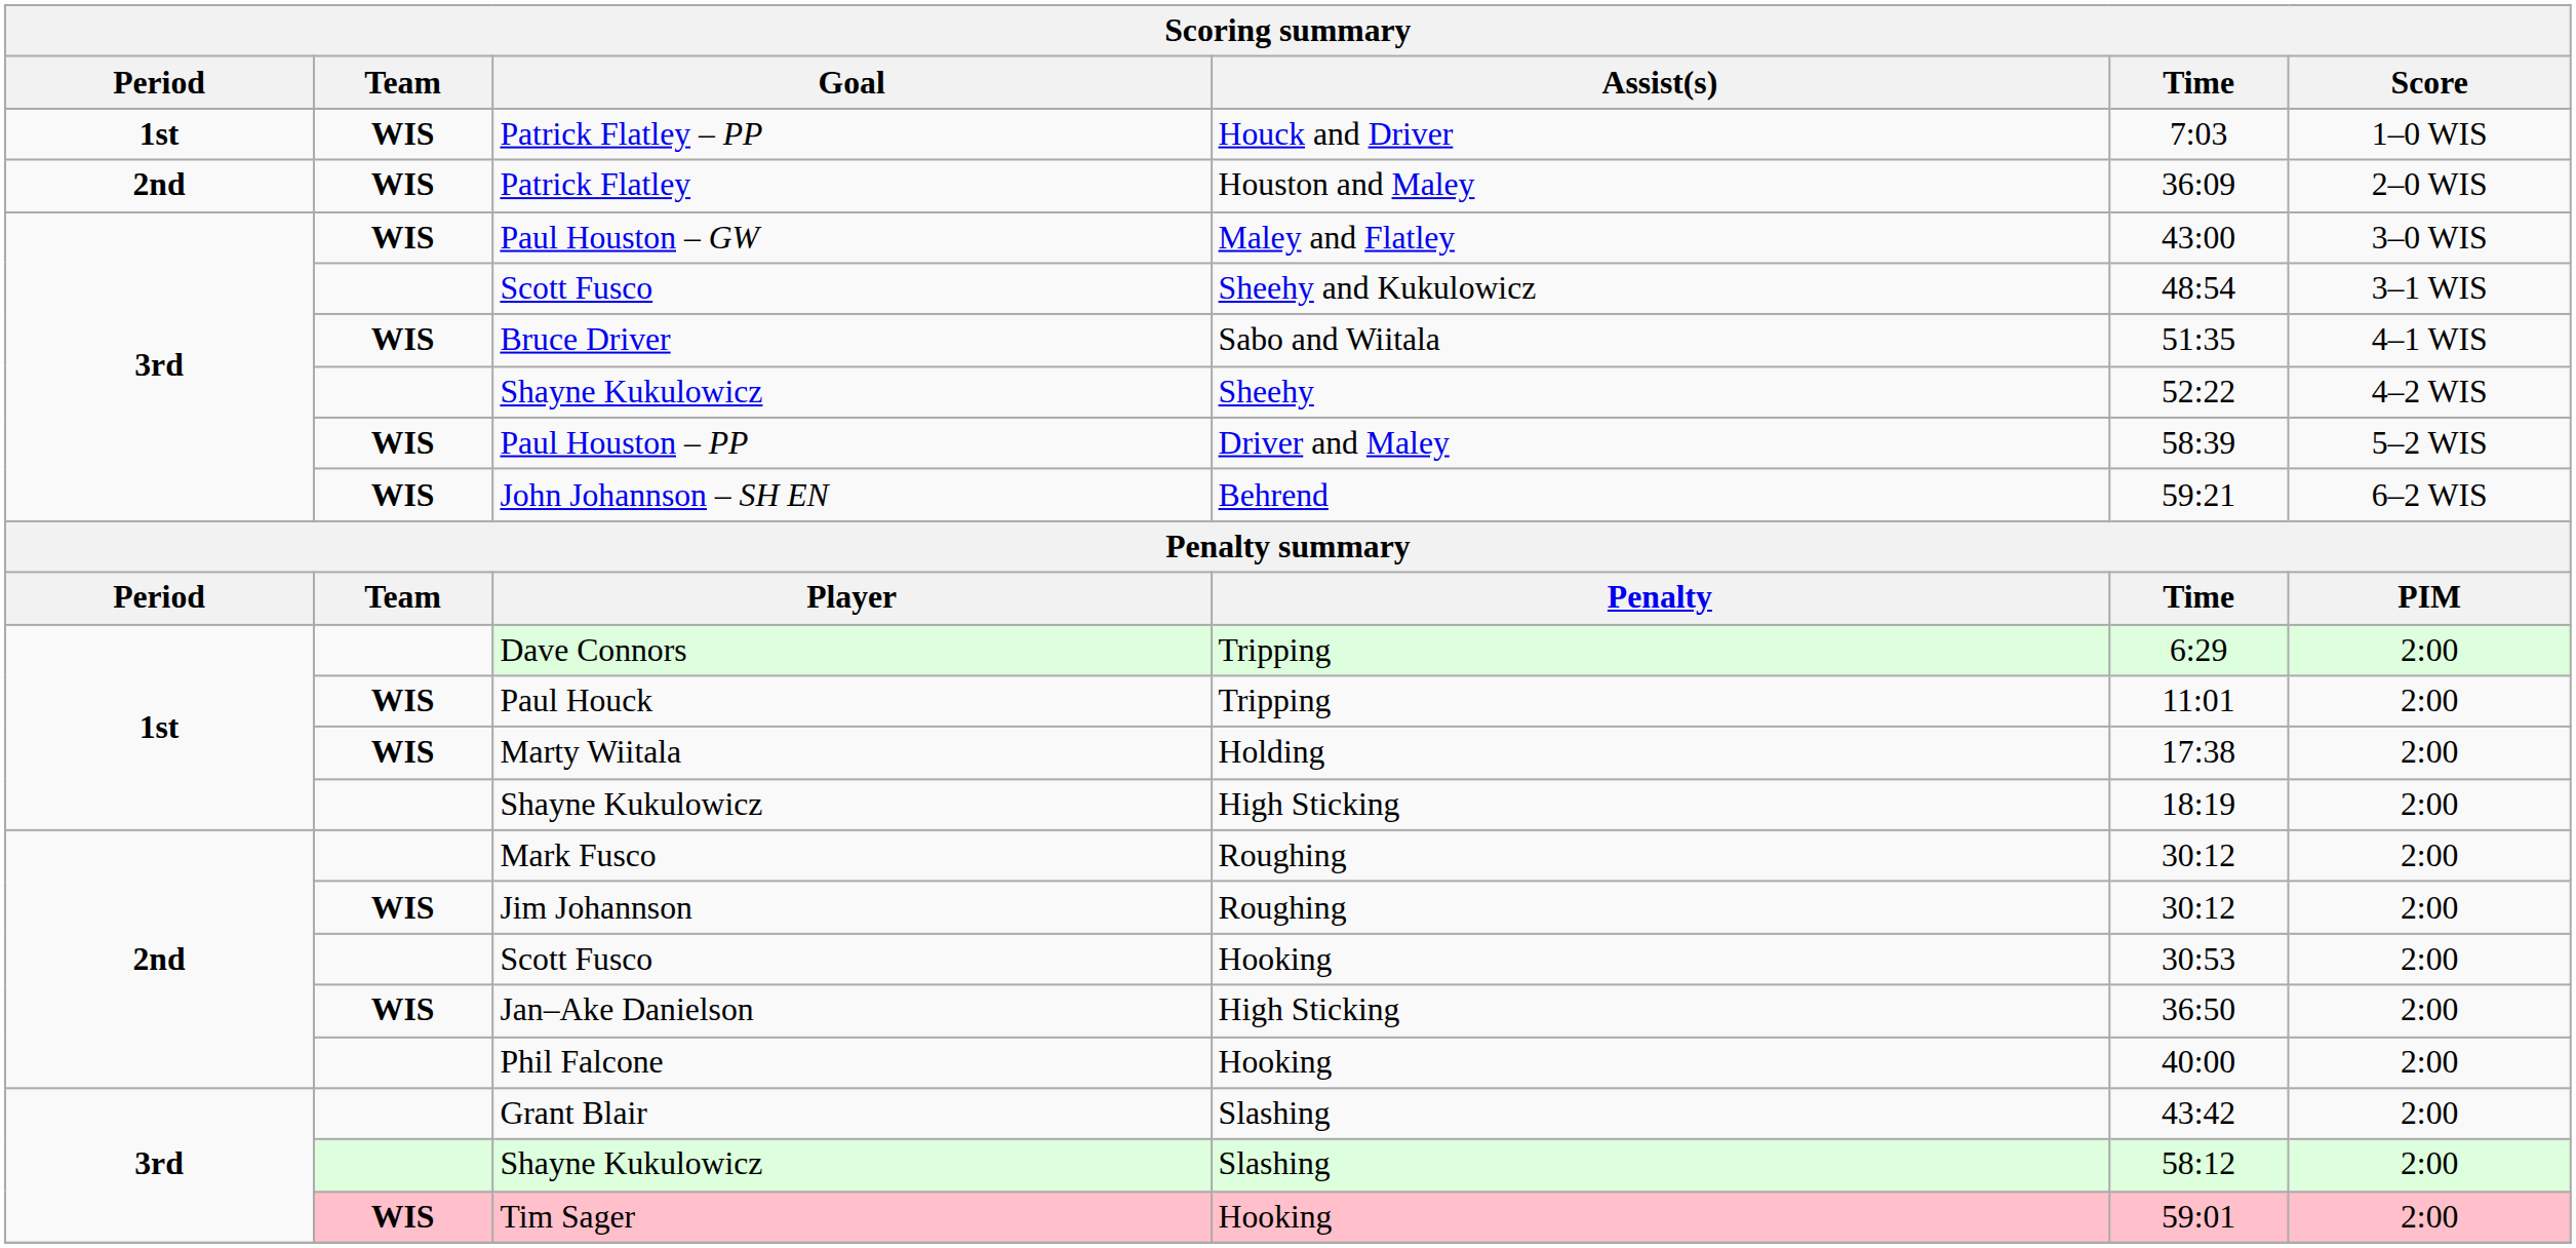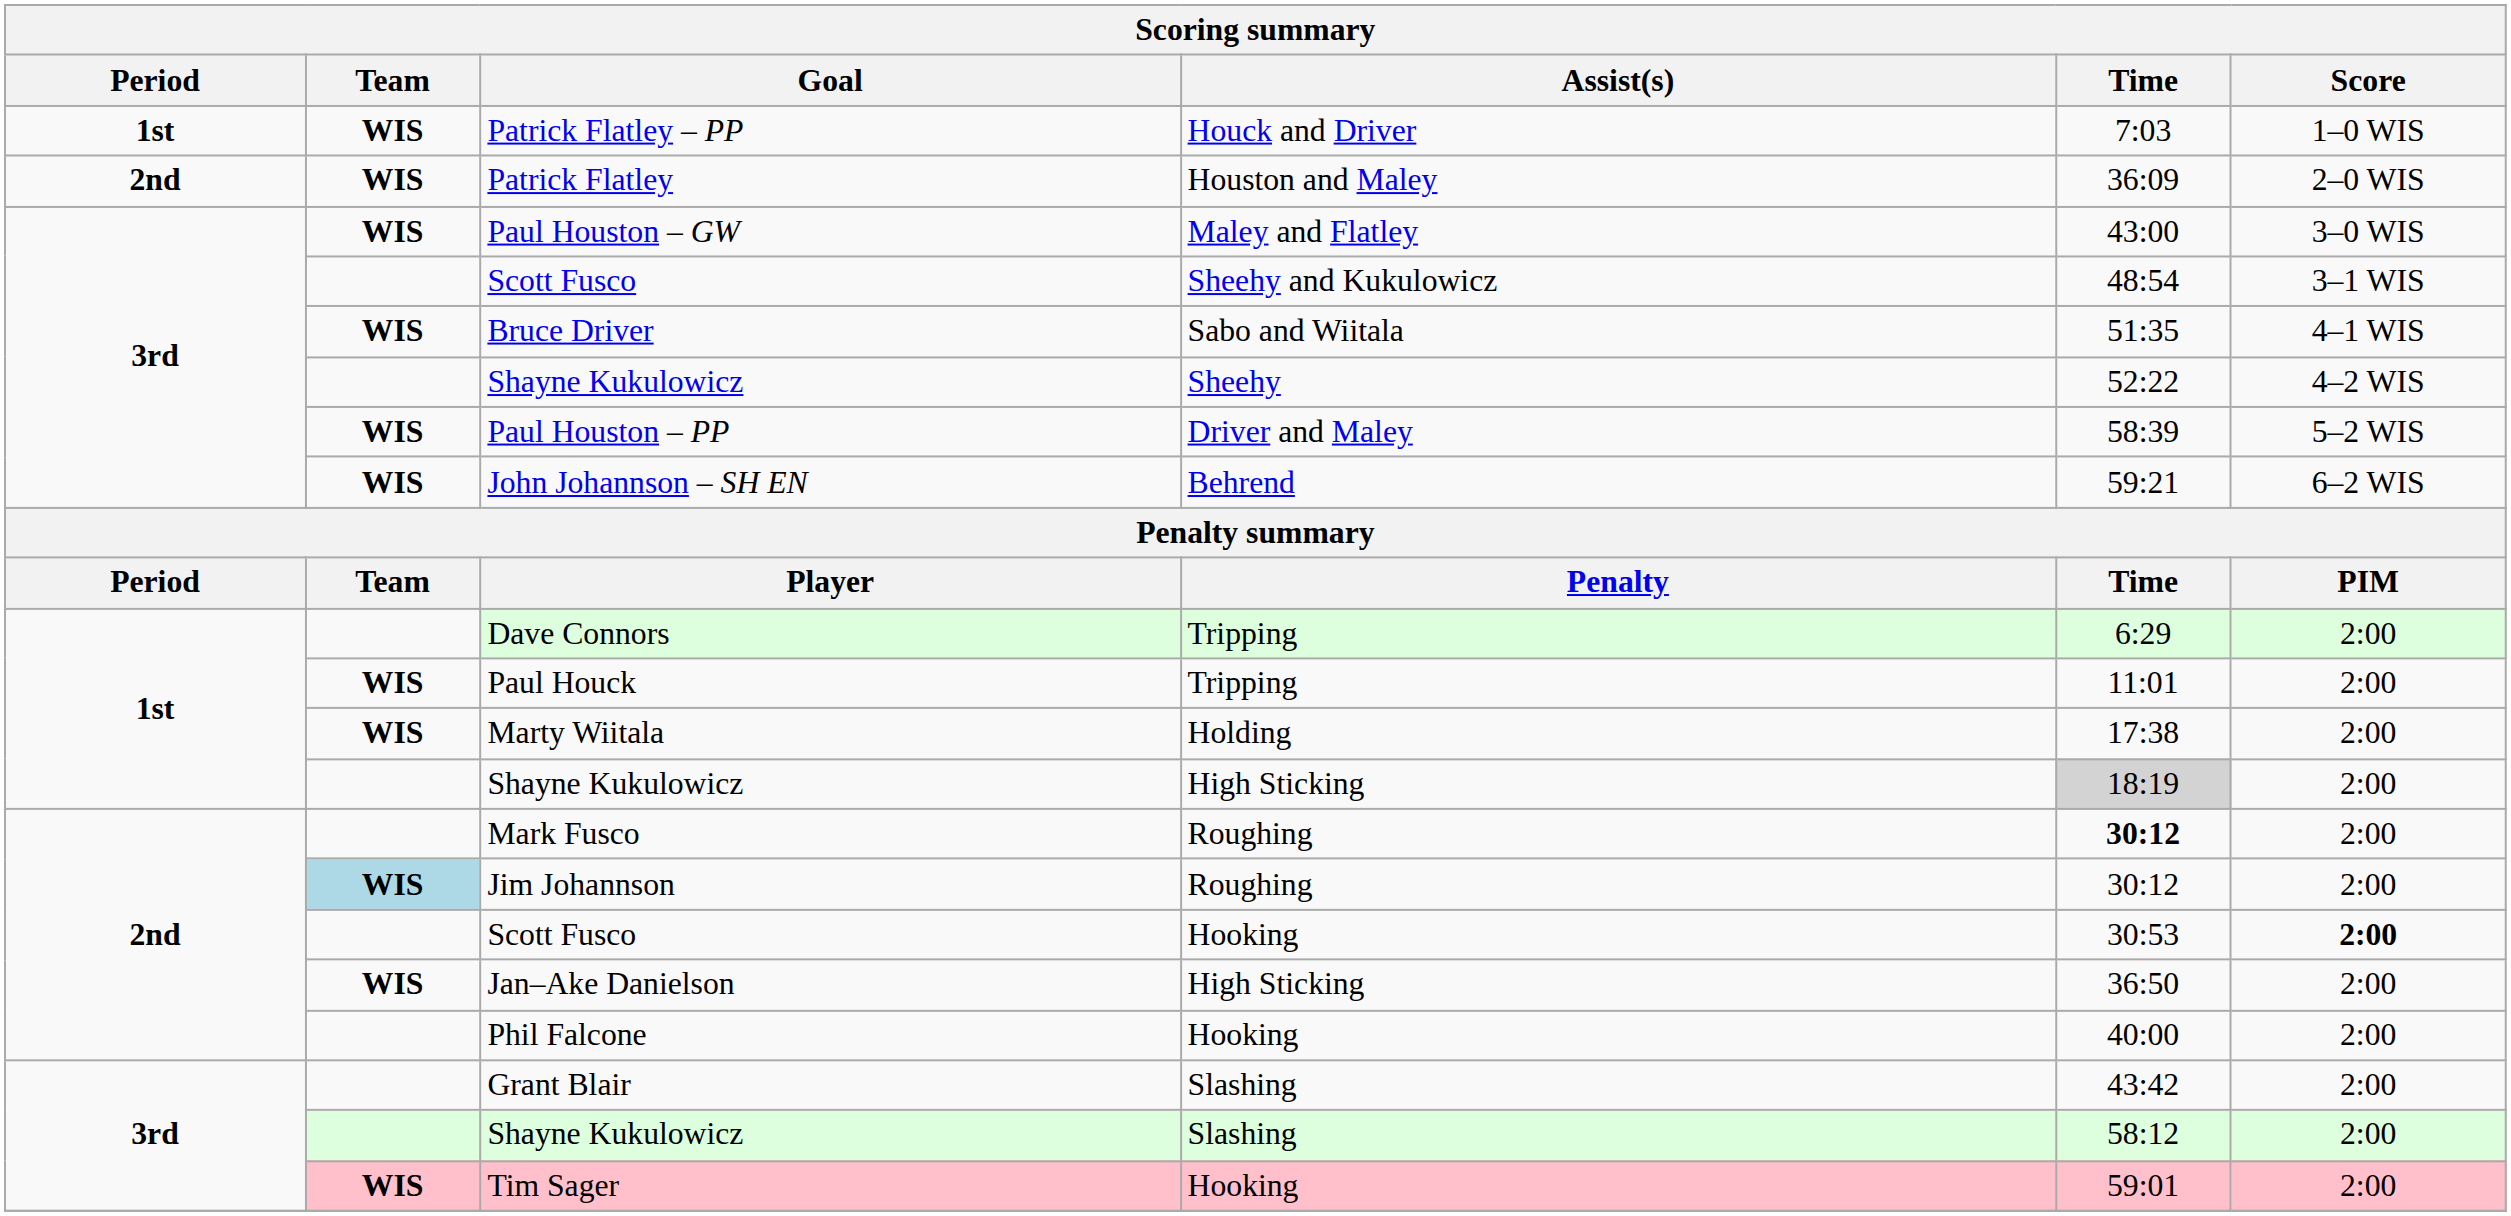Shayne Kukulowicz / High Sticking | Time: no background -> lightgrey background
Mark Fusco | Time: normal -> bold
Jim Johannson | Team: no background -> lightblue background
Scott Fusco / Hooking | Score: normal -> bold
